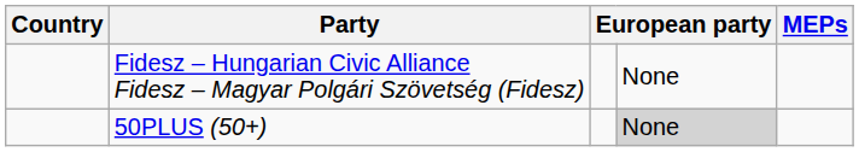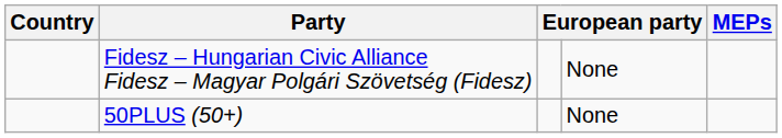50PLUS (50+) | column 4: lightgrey background -> no background
